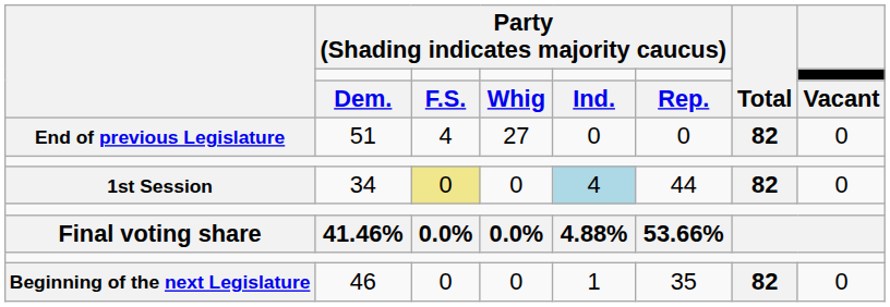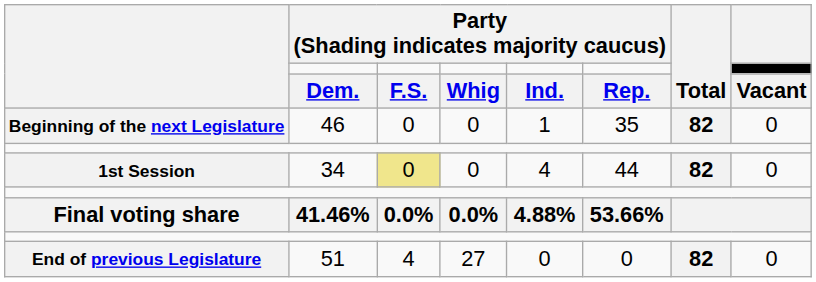rows swapped: End of previous Legislature <-> Beginning of the next Legislature
1st Session | column 5: lightblue background -> no background
